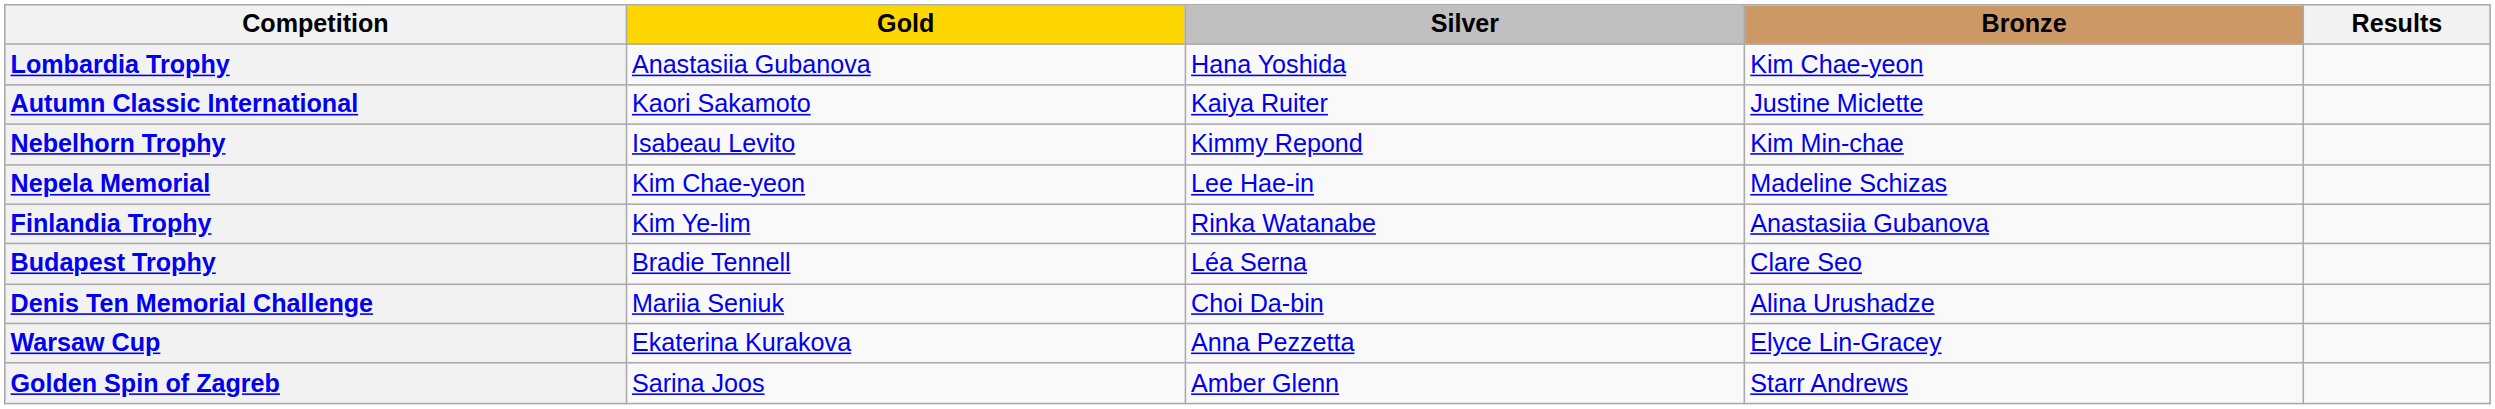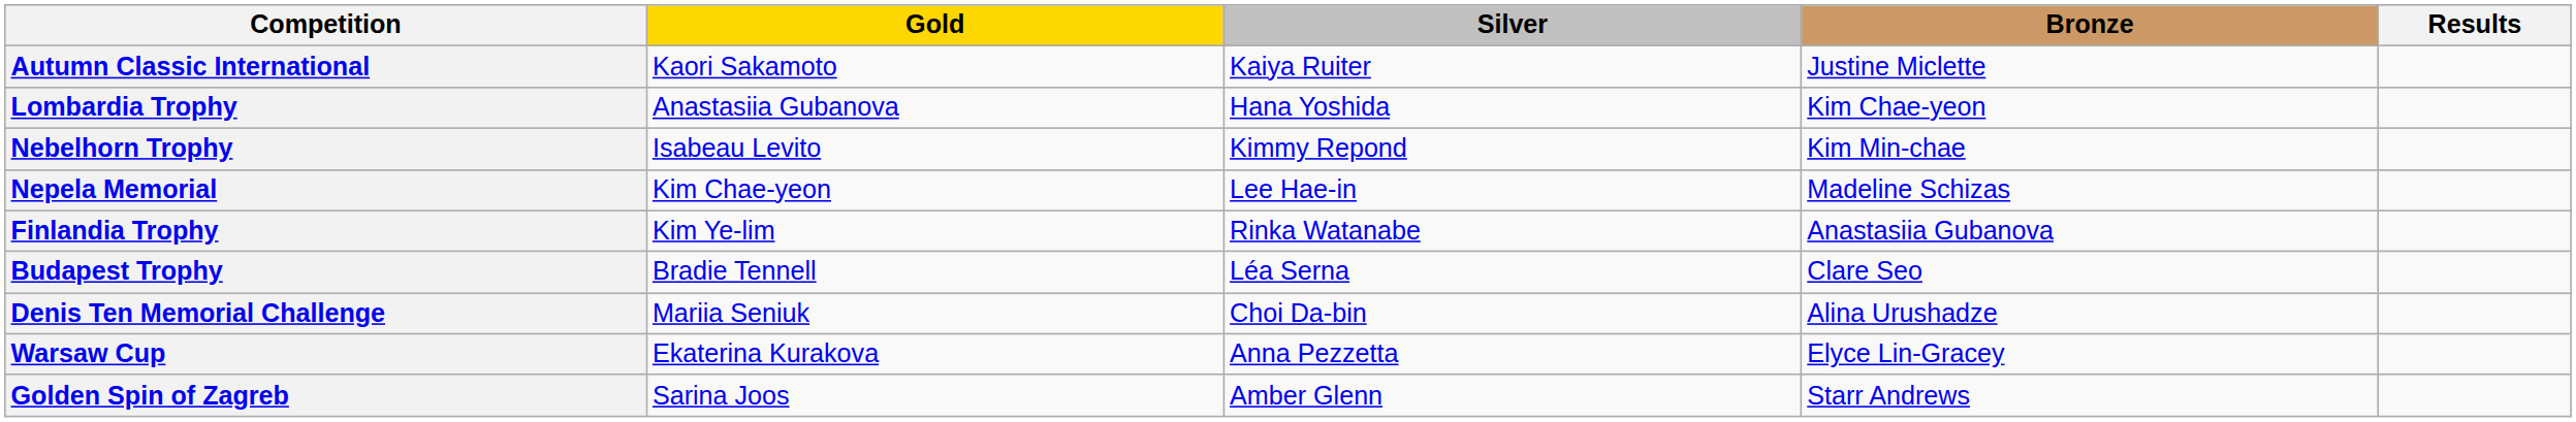rows swapped: Lombardia Trophy <-> Autumn Classic International
